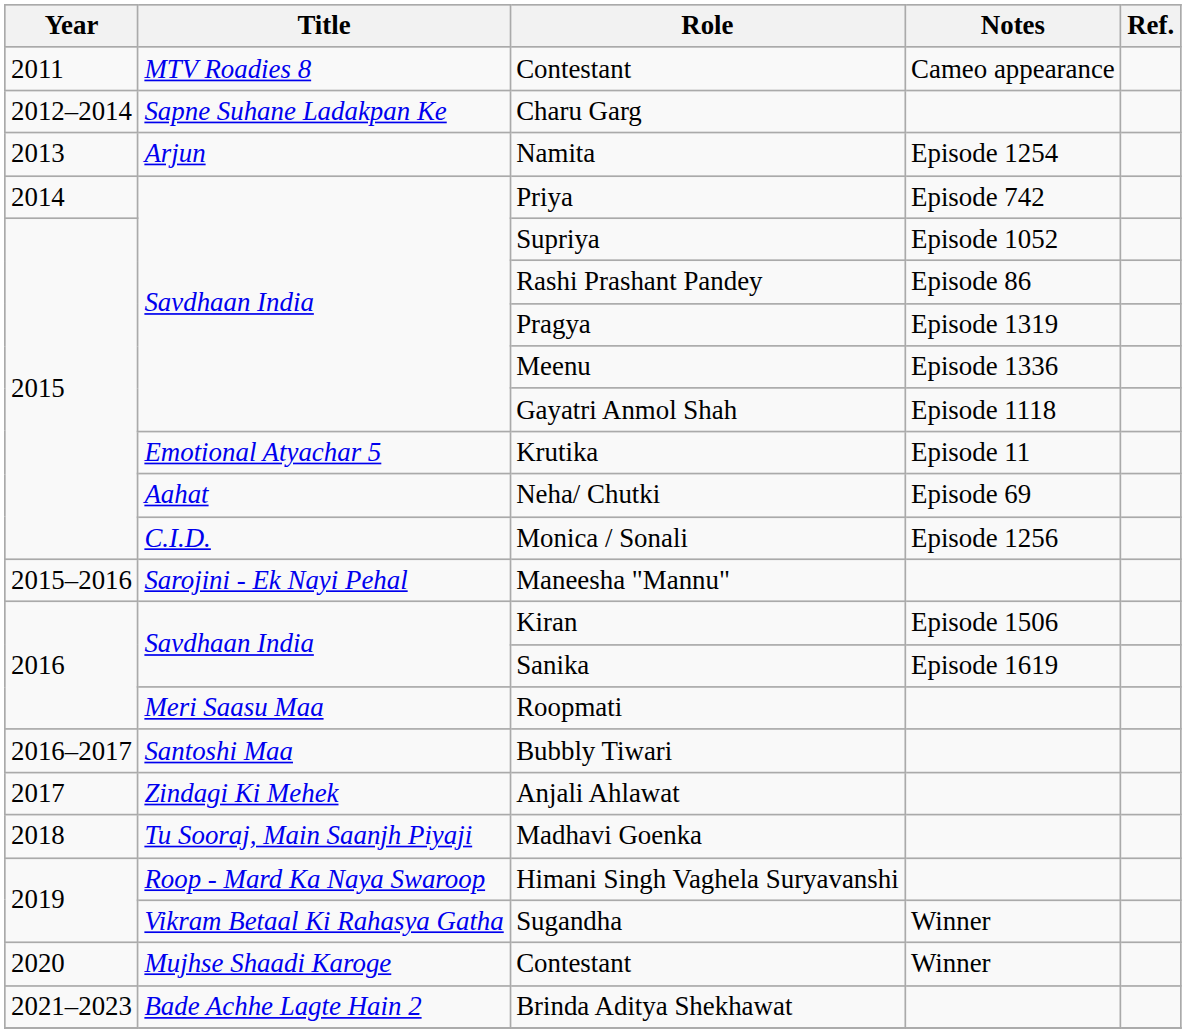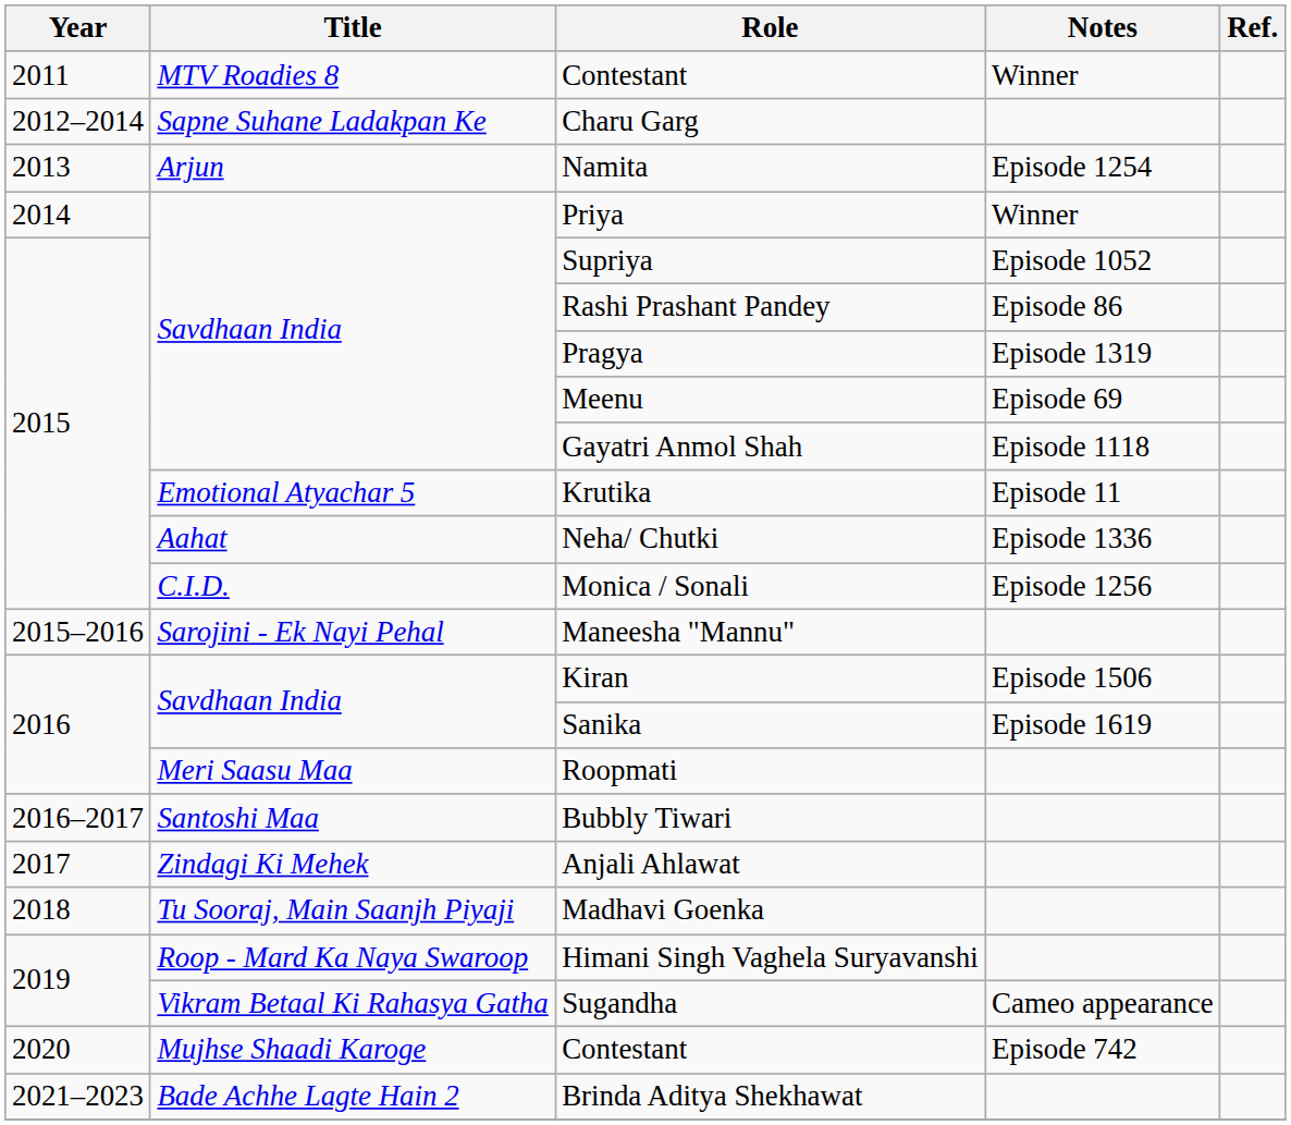MTV Roadies 8 / Contestant | Notes: Cameo appearance -> Winner
Priya | Notes: Episode 742 -> Winner
Meenu | Notes: Episode 1336 -> Episode 69
Neha/ Chutki | Notes: Episode 69 -> Episode 1336
Sugandha | Notes: Winner -> Cameo appearance
Mujhse Shaadi Karoge / Contestant | Notes: Winner -> Episode 742
